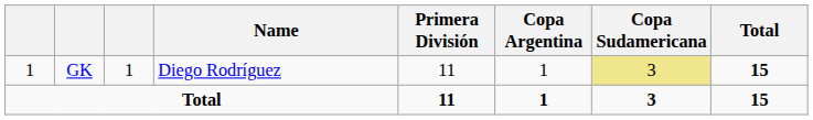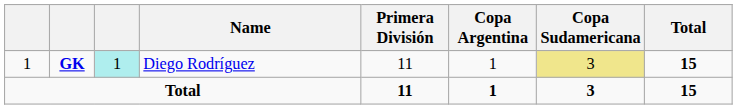row 2 | column 2: normal -> bold
row 2 | column 3: no background -> paleturquoise background
